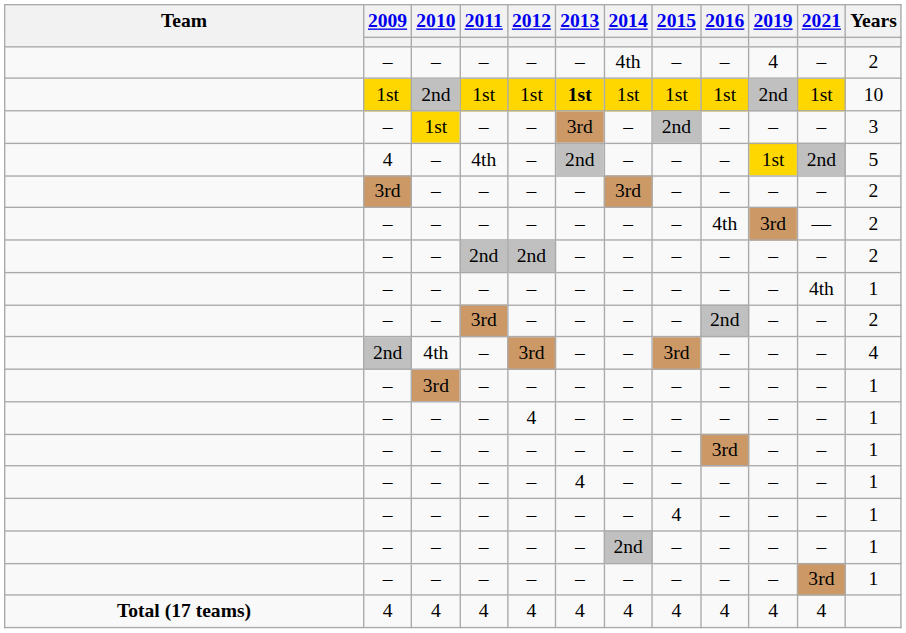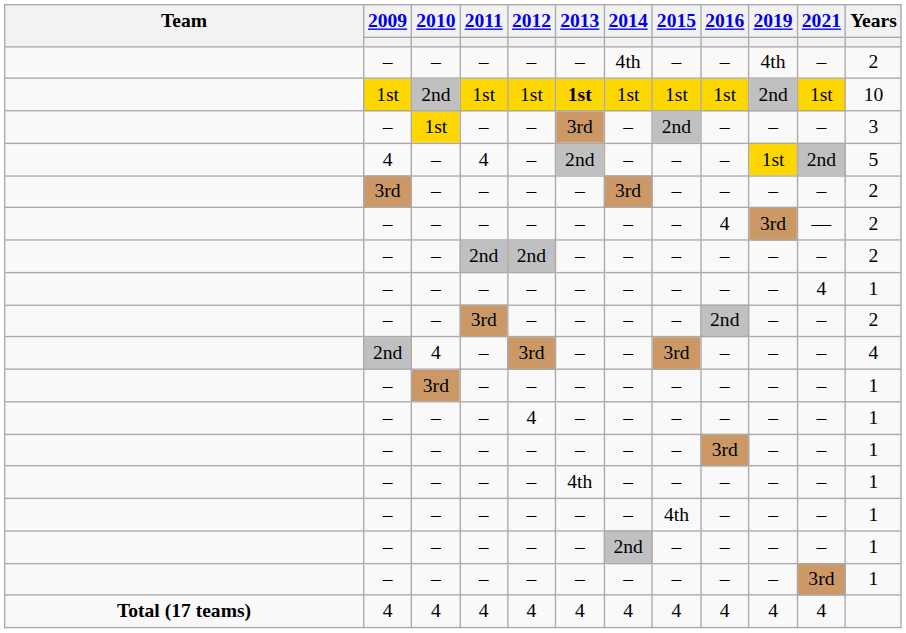row 3 | 2019: 4 -> 4th
row 6 | 2011: 4th -> 4
row 8 | 2016: 4th -> 4
row 10 | 2021: 4th -> 4
row 12 | 2010: 4th -> 4
row 16 | 2013: 4 -> 4th
row 17 | 2015: 4 -> 4th
